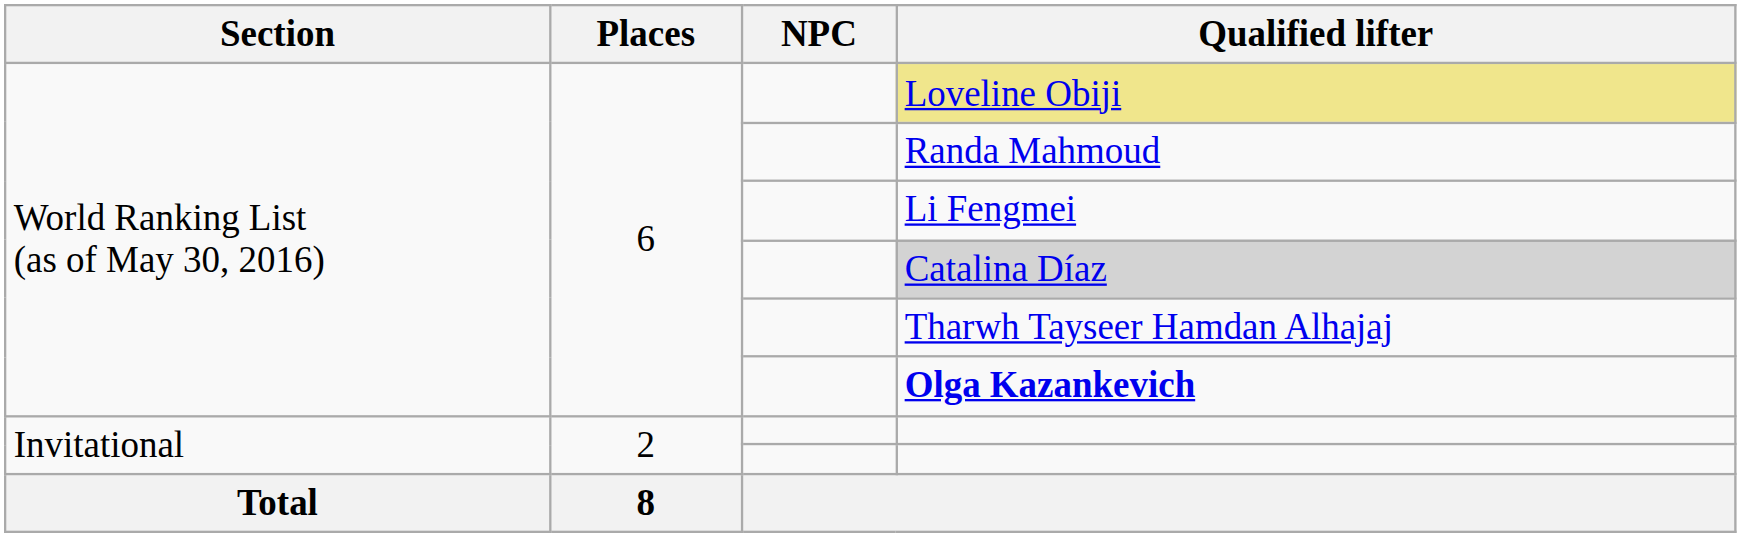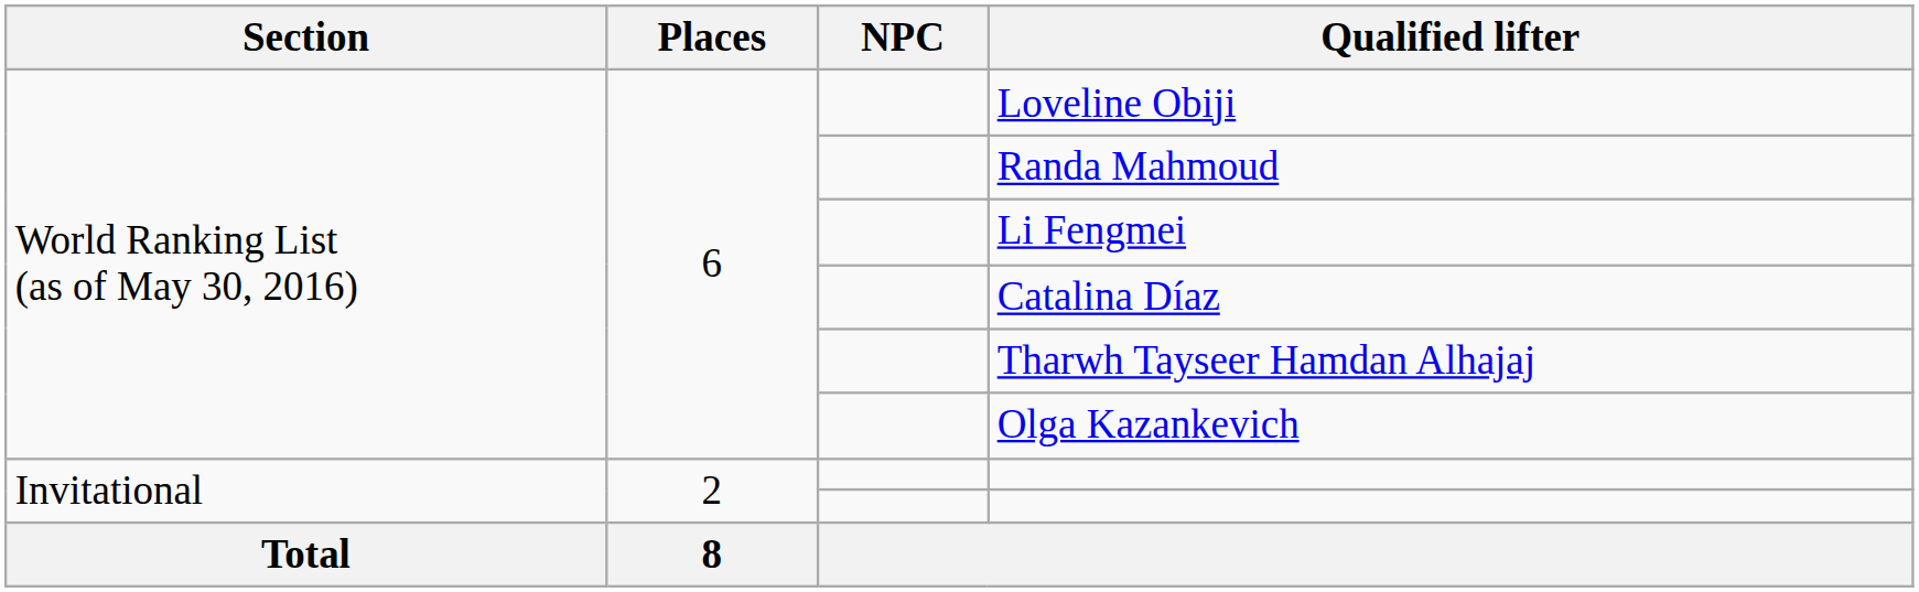Loveline Obiji | Qualified lifter: khaki background -> no background
Catalina Díaz | Qualified lifter: lightgrey background -> no background
Olga Kazankevich | Qualified lifter: bold -> normal
